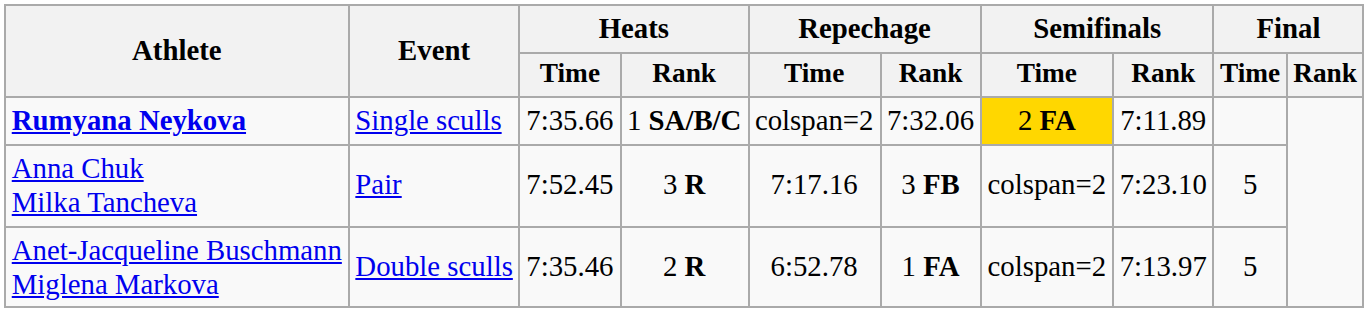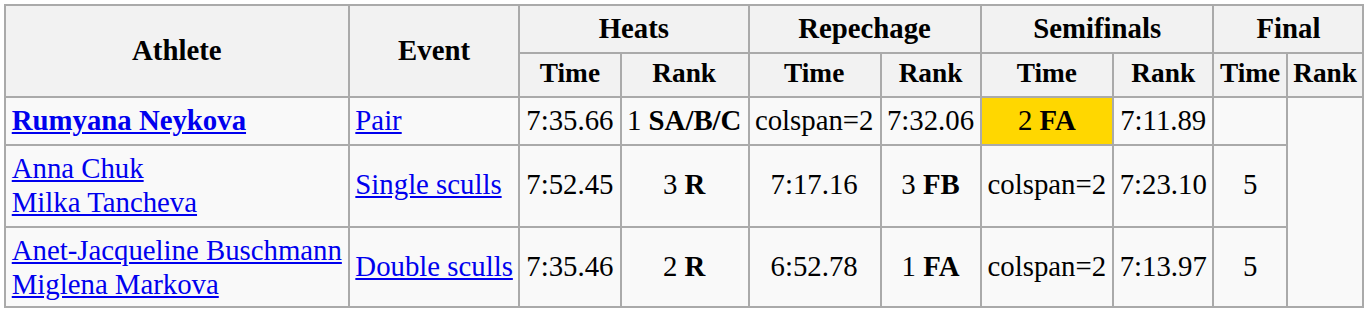Rumyana Neykova | Event: Single sculls -> Pair
Anna Chuk Milka Tancheva | Event: Pair -> Single sculls
